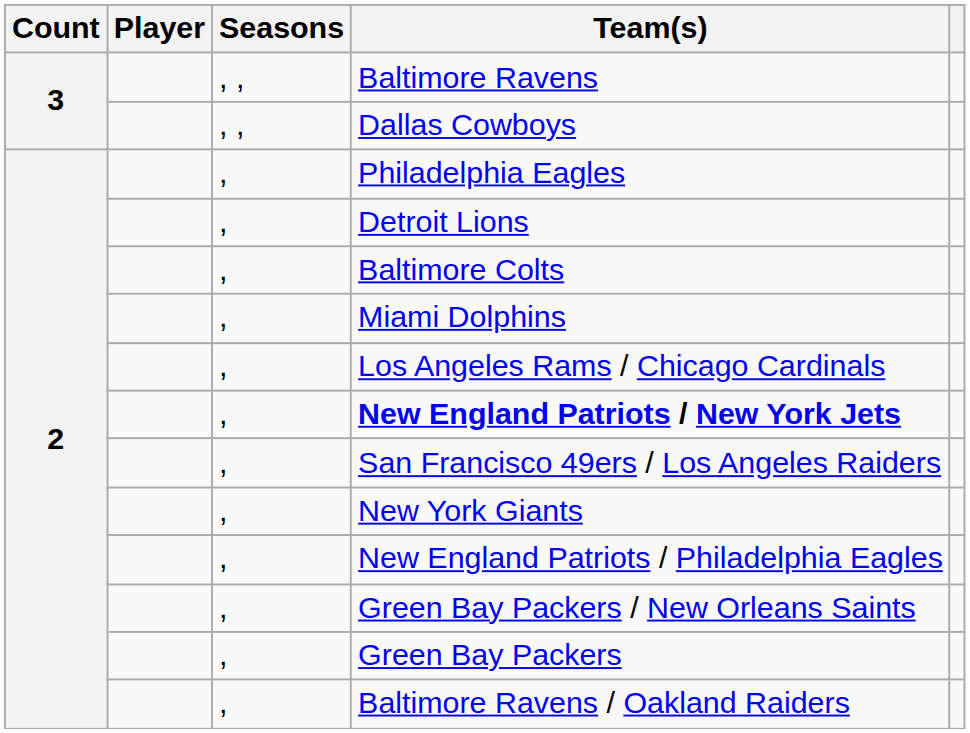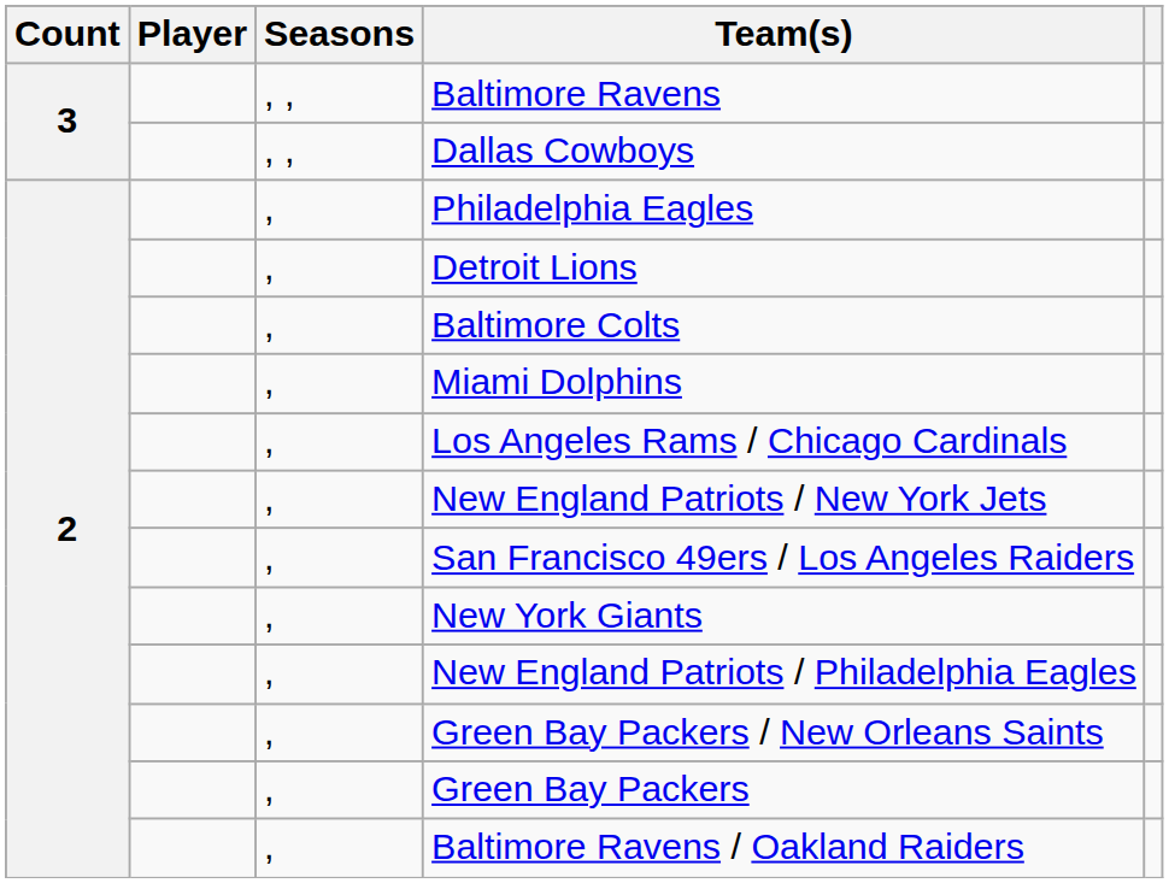New England Patriots / New York Jets | Team(s): bold -> normal
